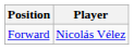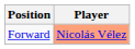Forward | Player: no background -> lightsalmon background
